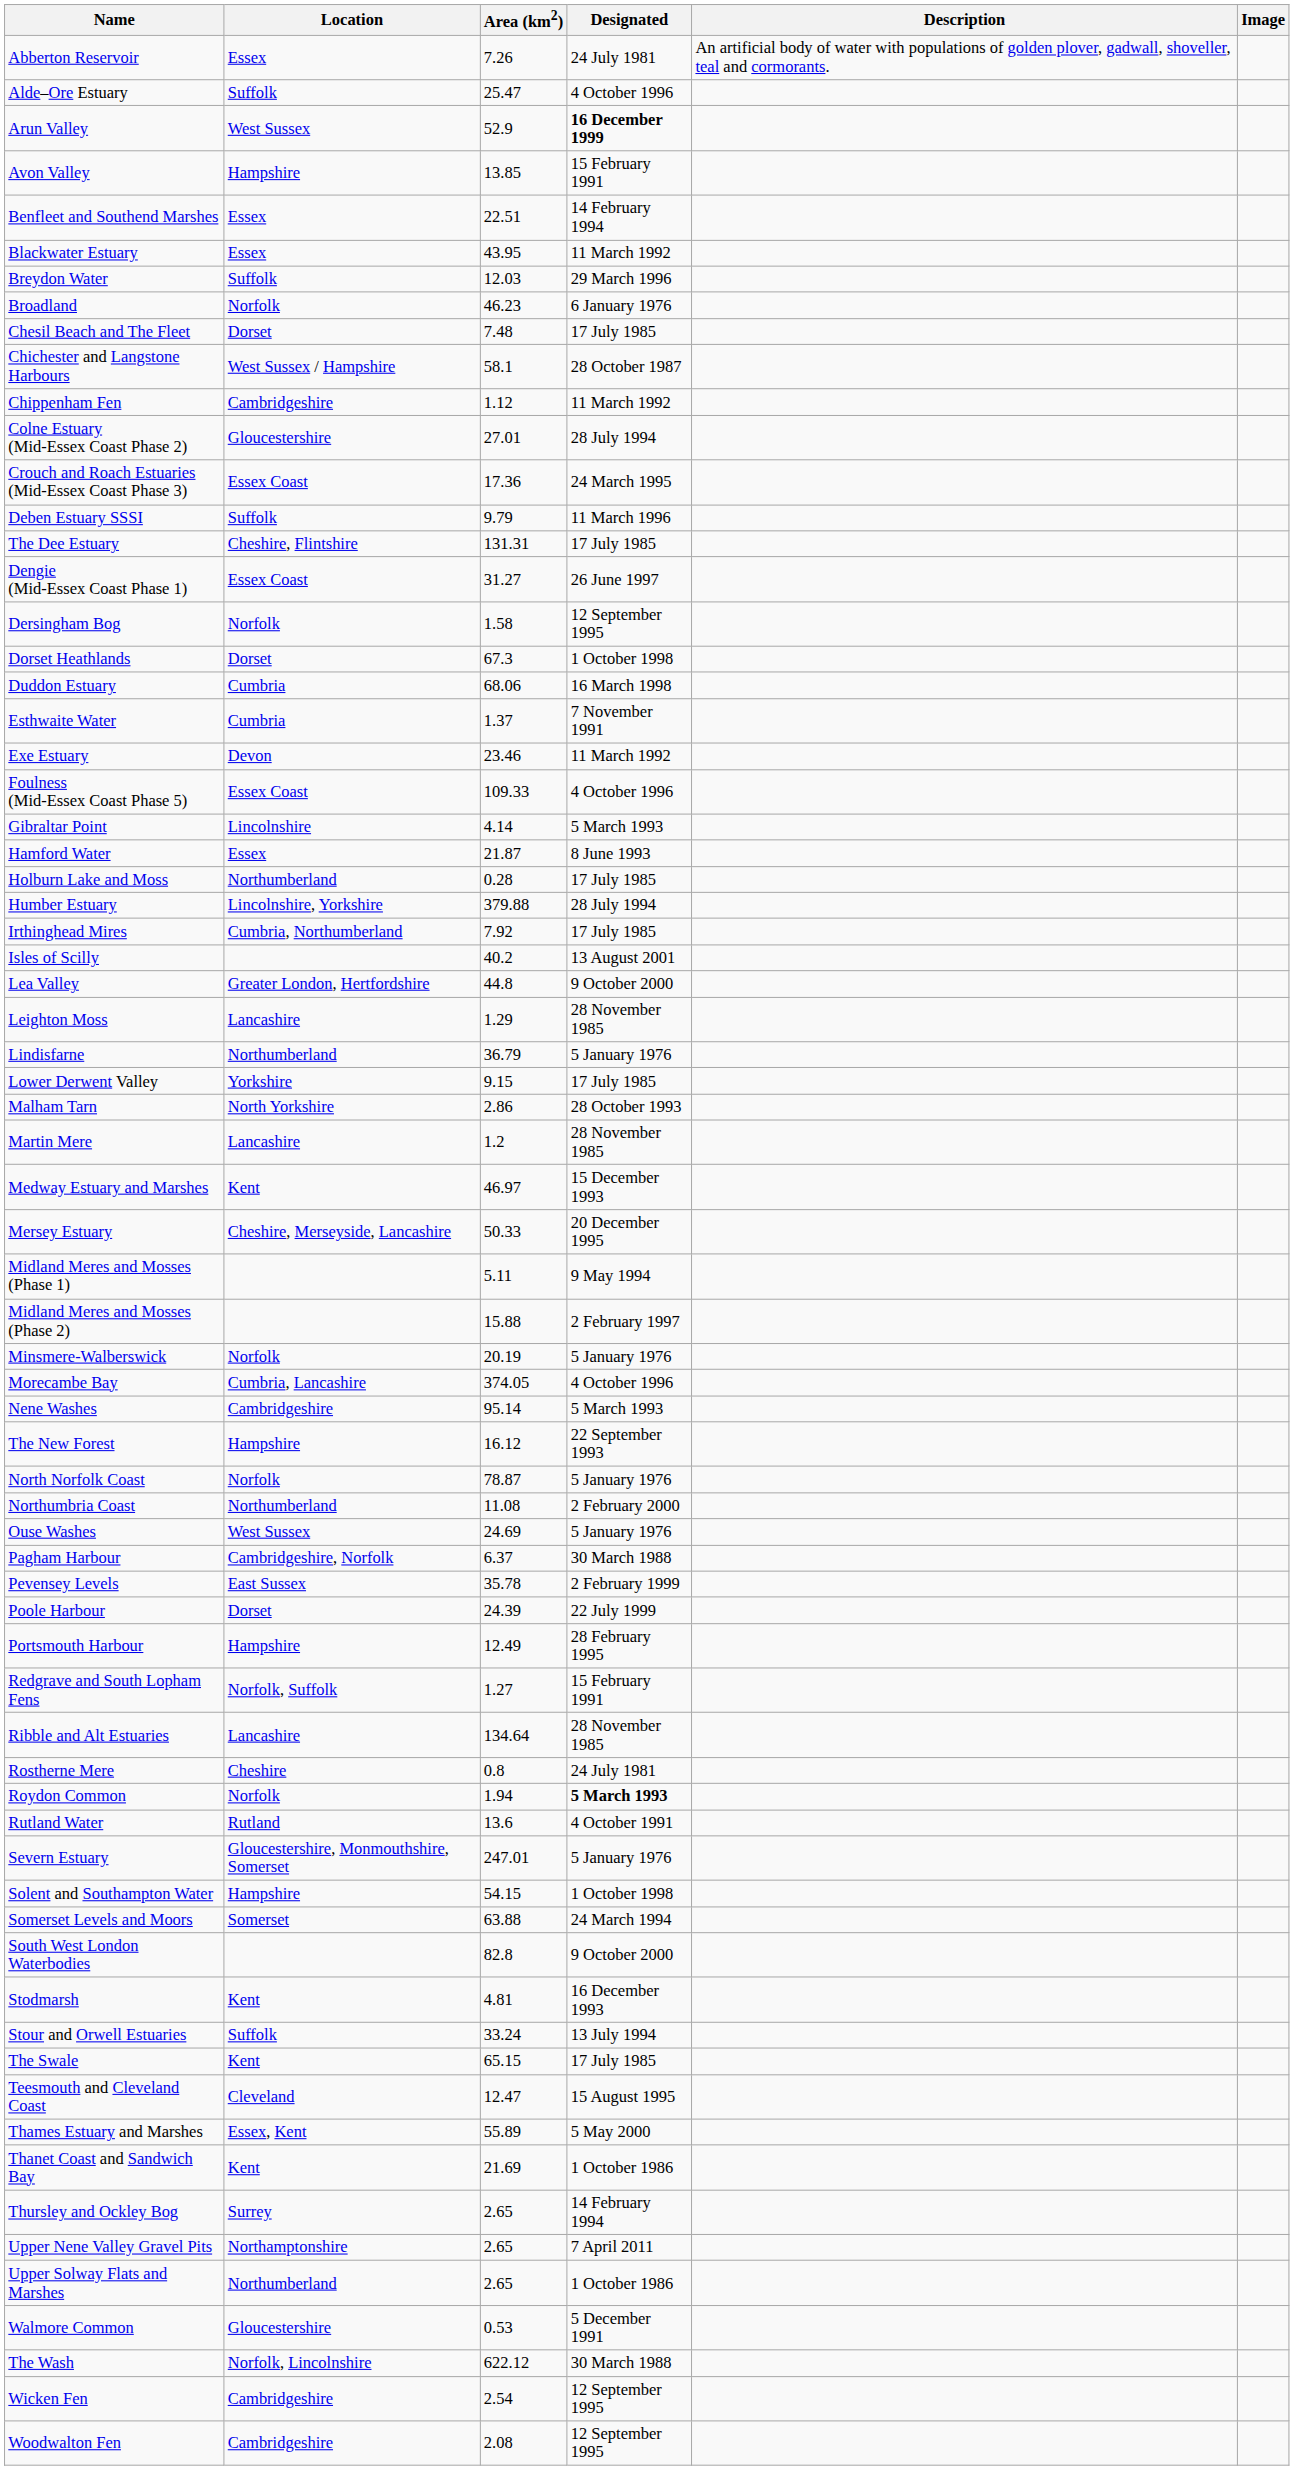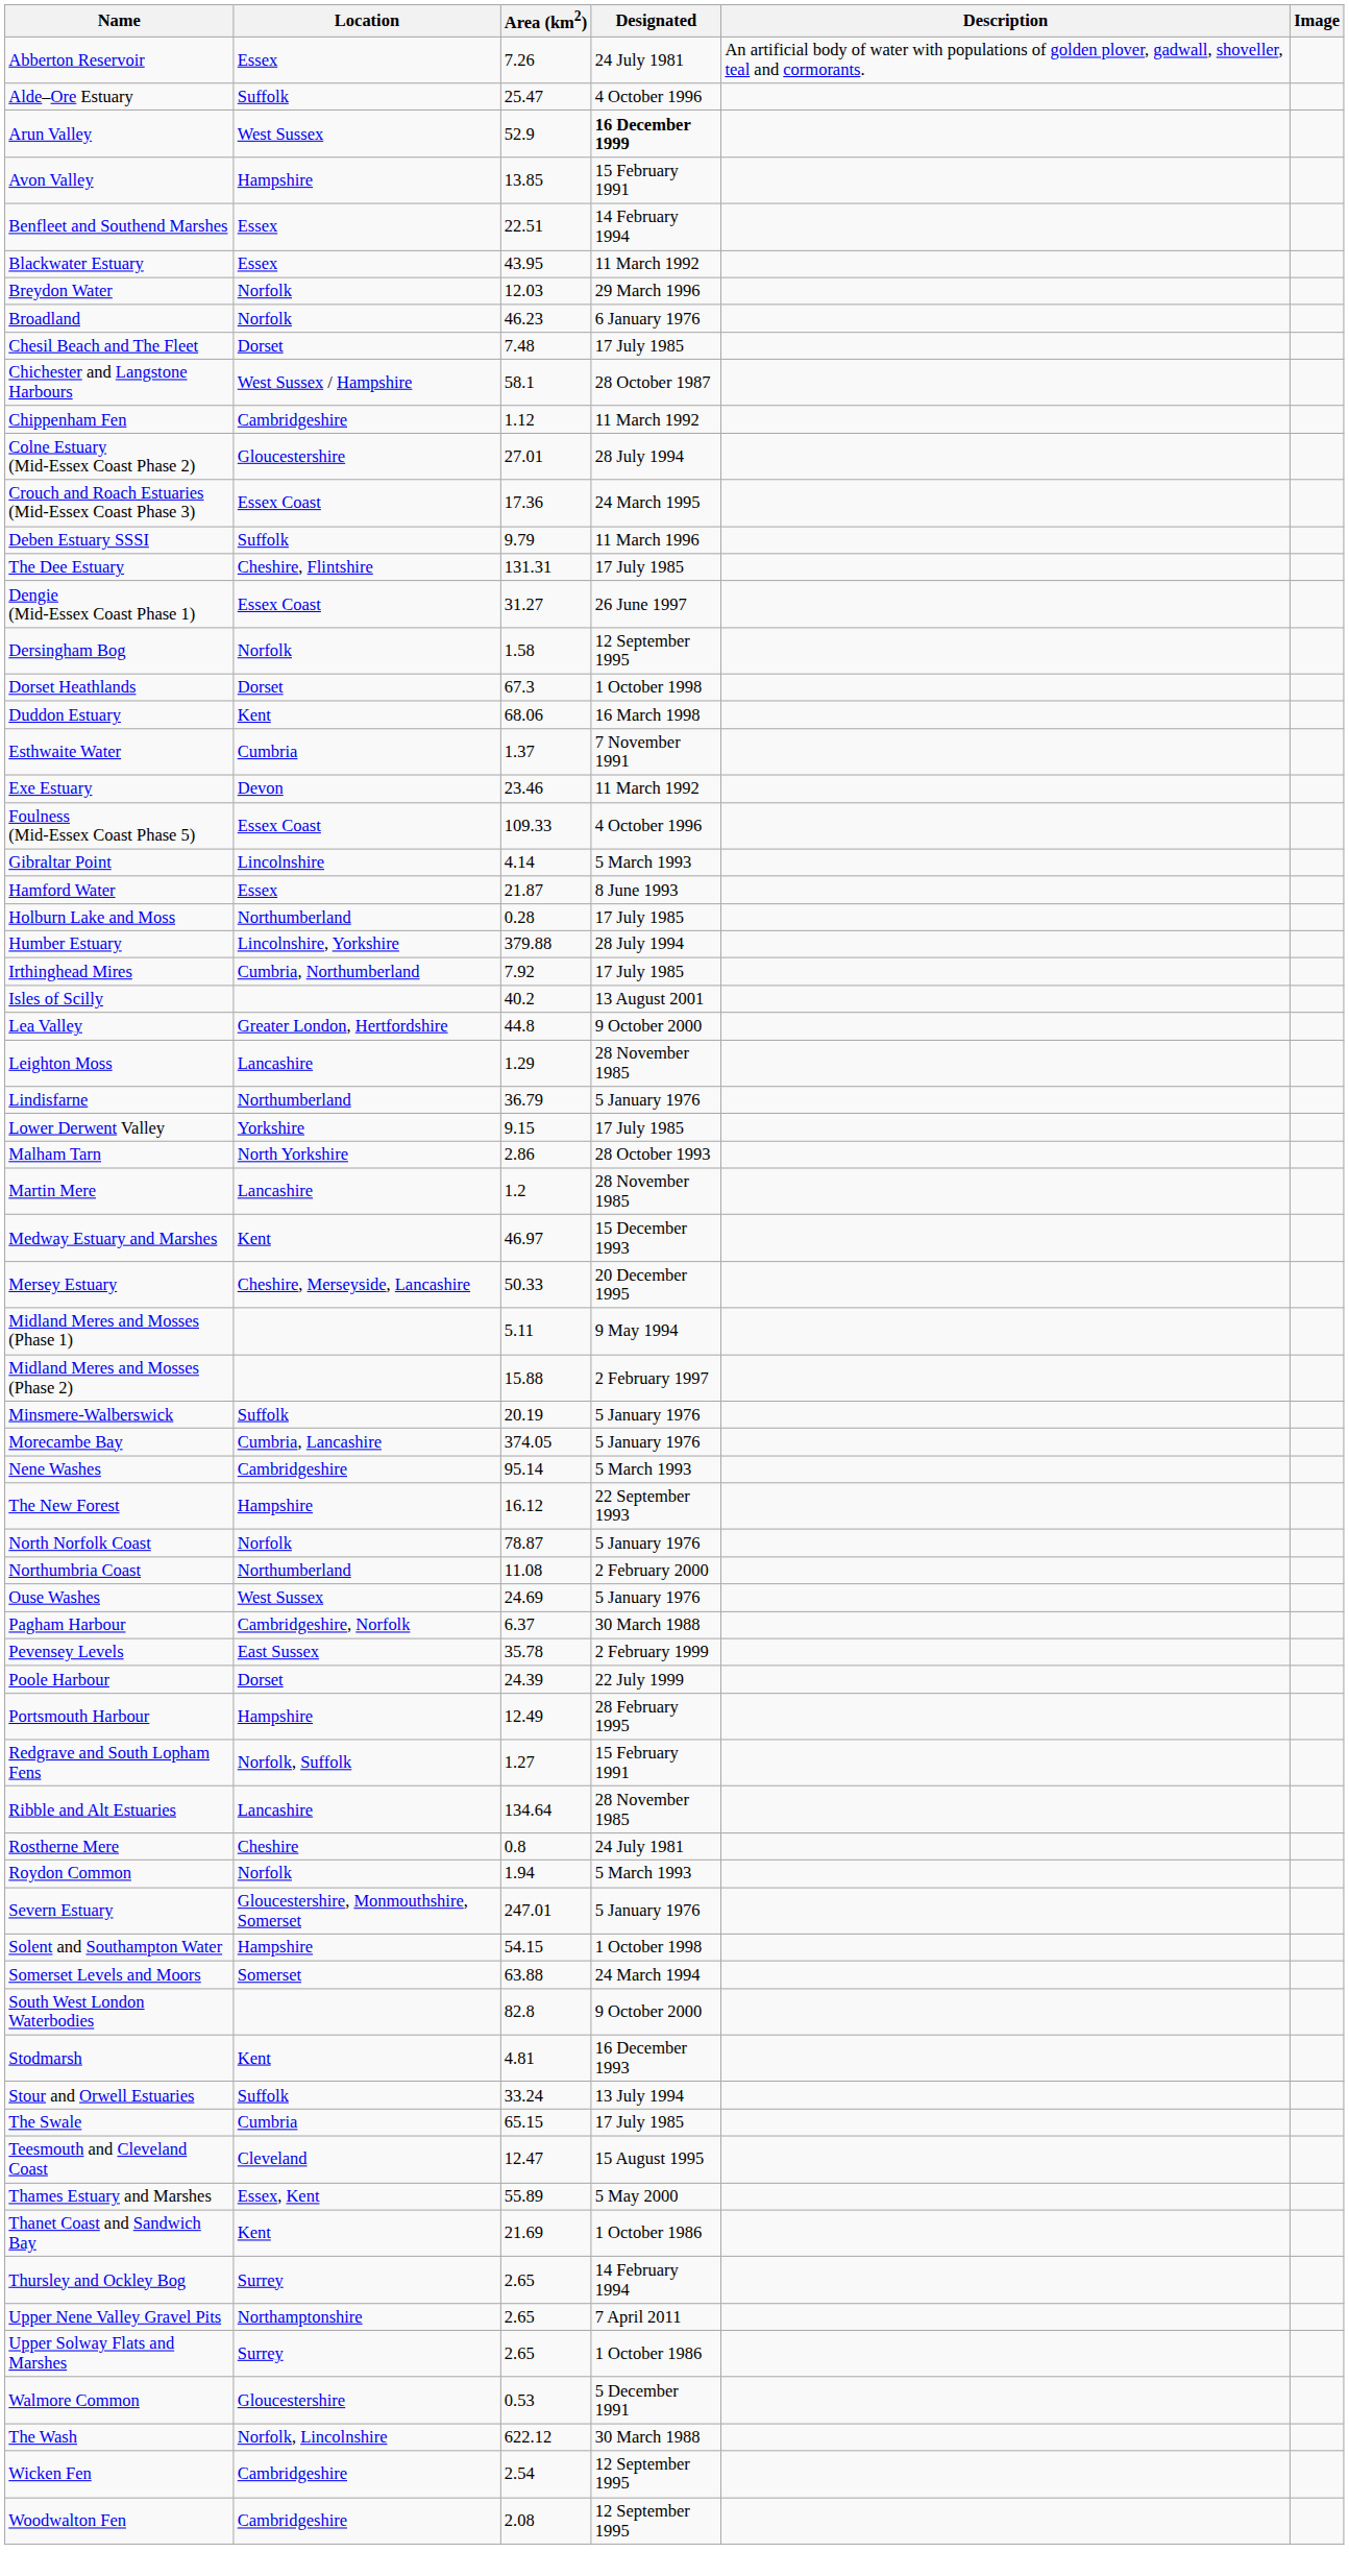Breydon Water | Location: Suffolk -> Norfolk
Duddon Estuary | Location: Cumbria -> Kent
Minsmere-Walberswick | Location: Norfolk -> Suffolk
Morecambe Bay | Designated: 4 October 1996 -> 5 January 1976
Roydon Common | Designated: bold -> normal
- row: Rutland Water | Rutland | 13.6 | 4 October 1991
The Swale | Location: Kent -> Cumbria
Upper Solway Flats and Marshes | Location: Northumberland -> Surrey
